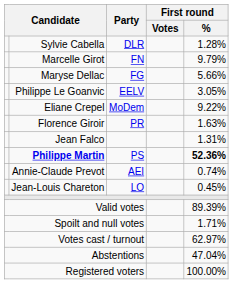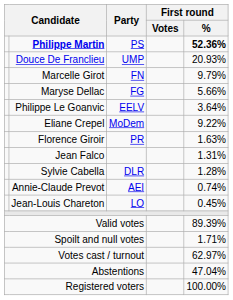rows swapped: Philippe Martin <-> Sylvie Cabella
+ row: Douce De Franclieu | UMP | 20.93%
Philippe Le Goanvic | First round / %: 3.05% -> 3.64%
